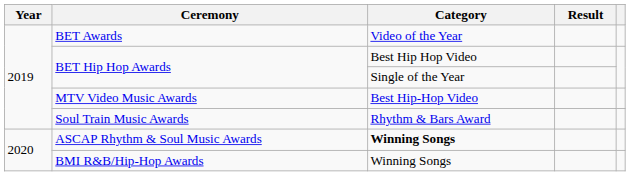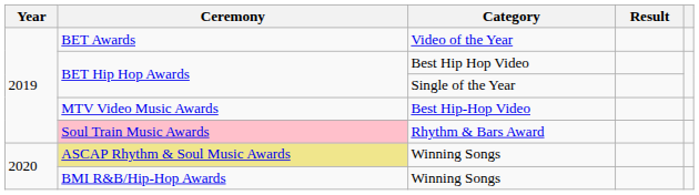Soul Train Music Awards | Ceremony: no background -> pink background
ASCAP Rhythm & Soul Music Awards | Ceremony: no background -> khaki background
ASCAP Rhythm & Soul Music Awards | Category: bold -> normal
